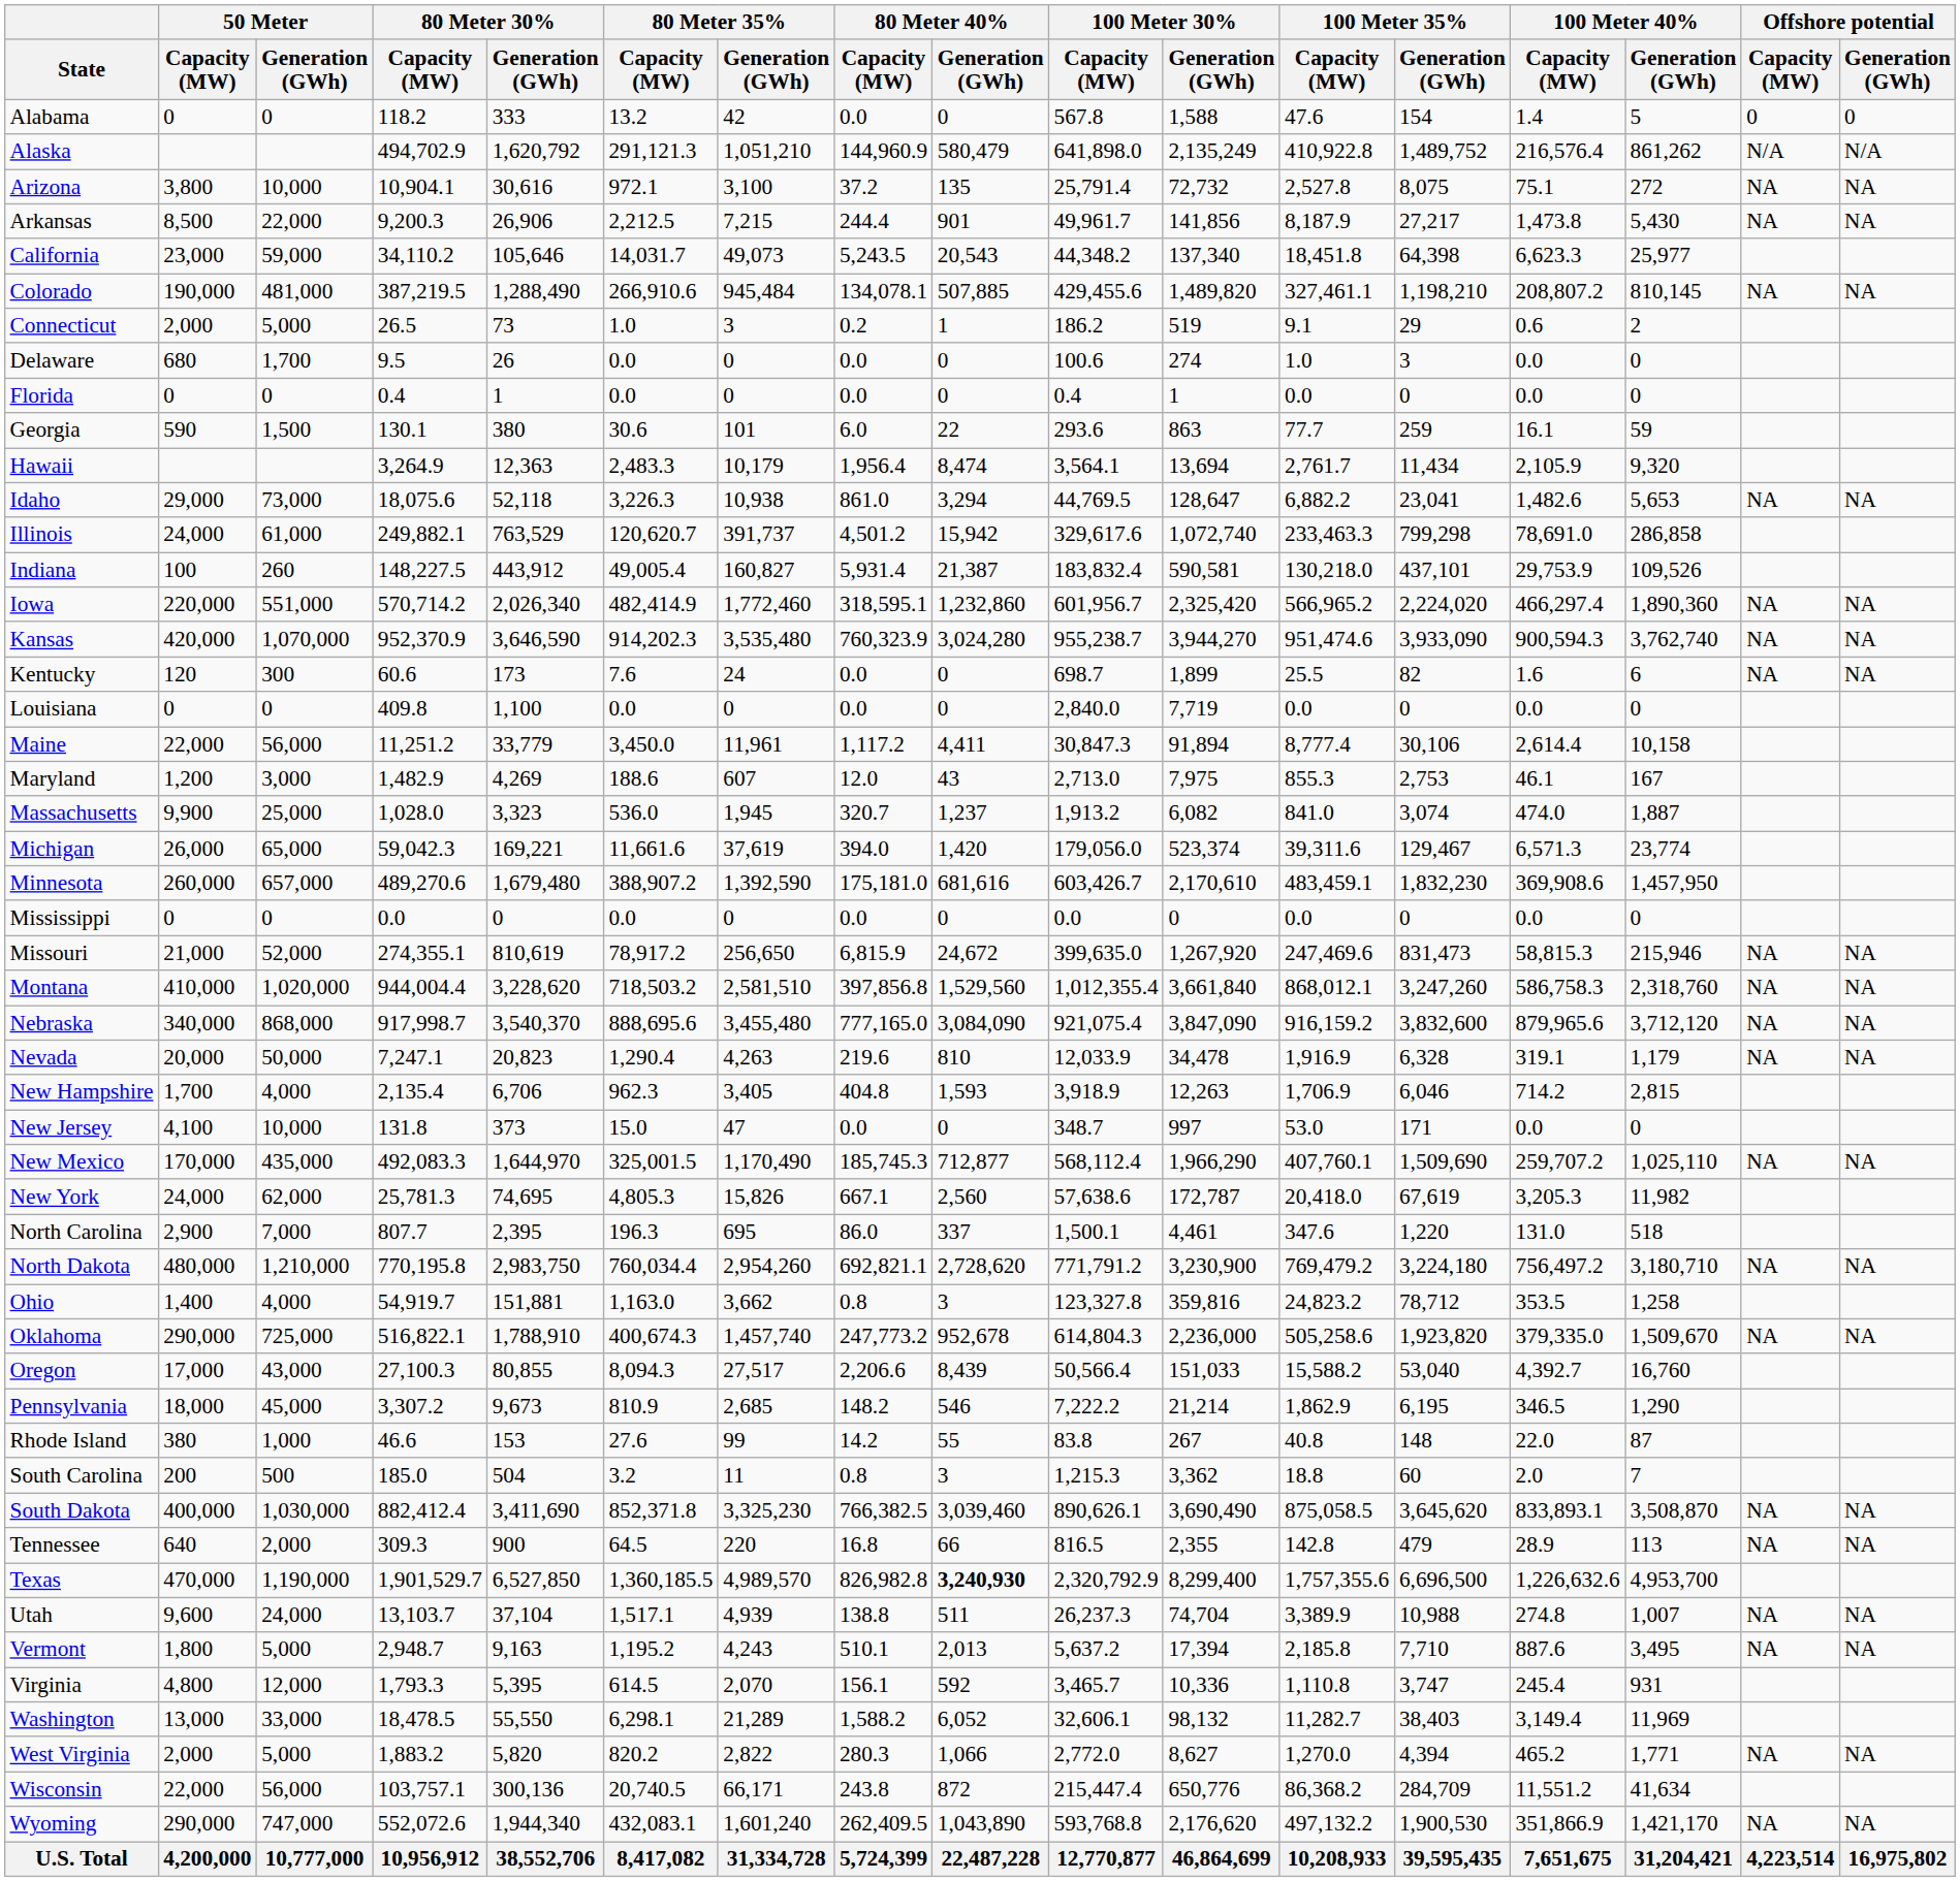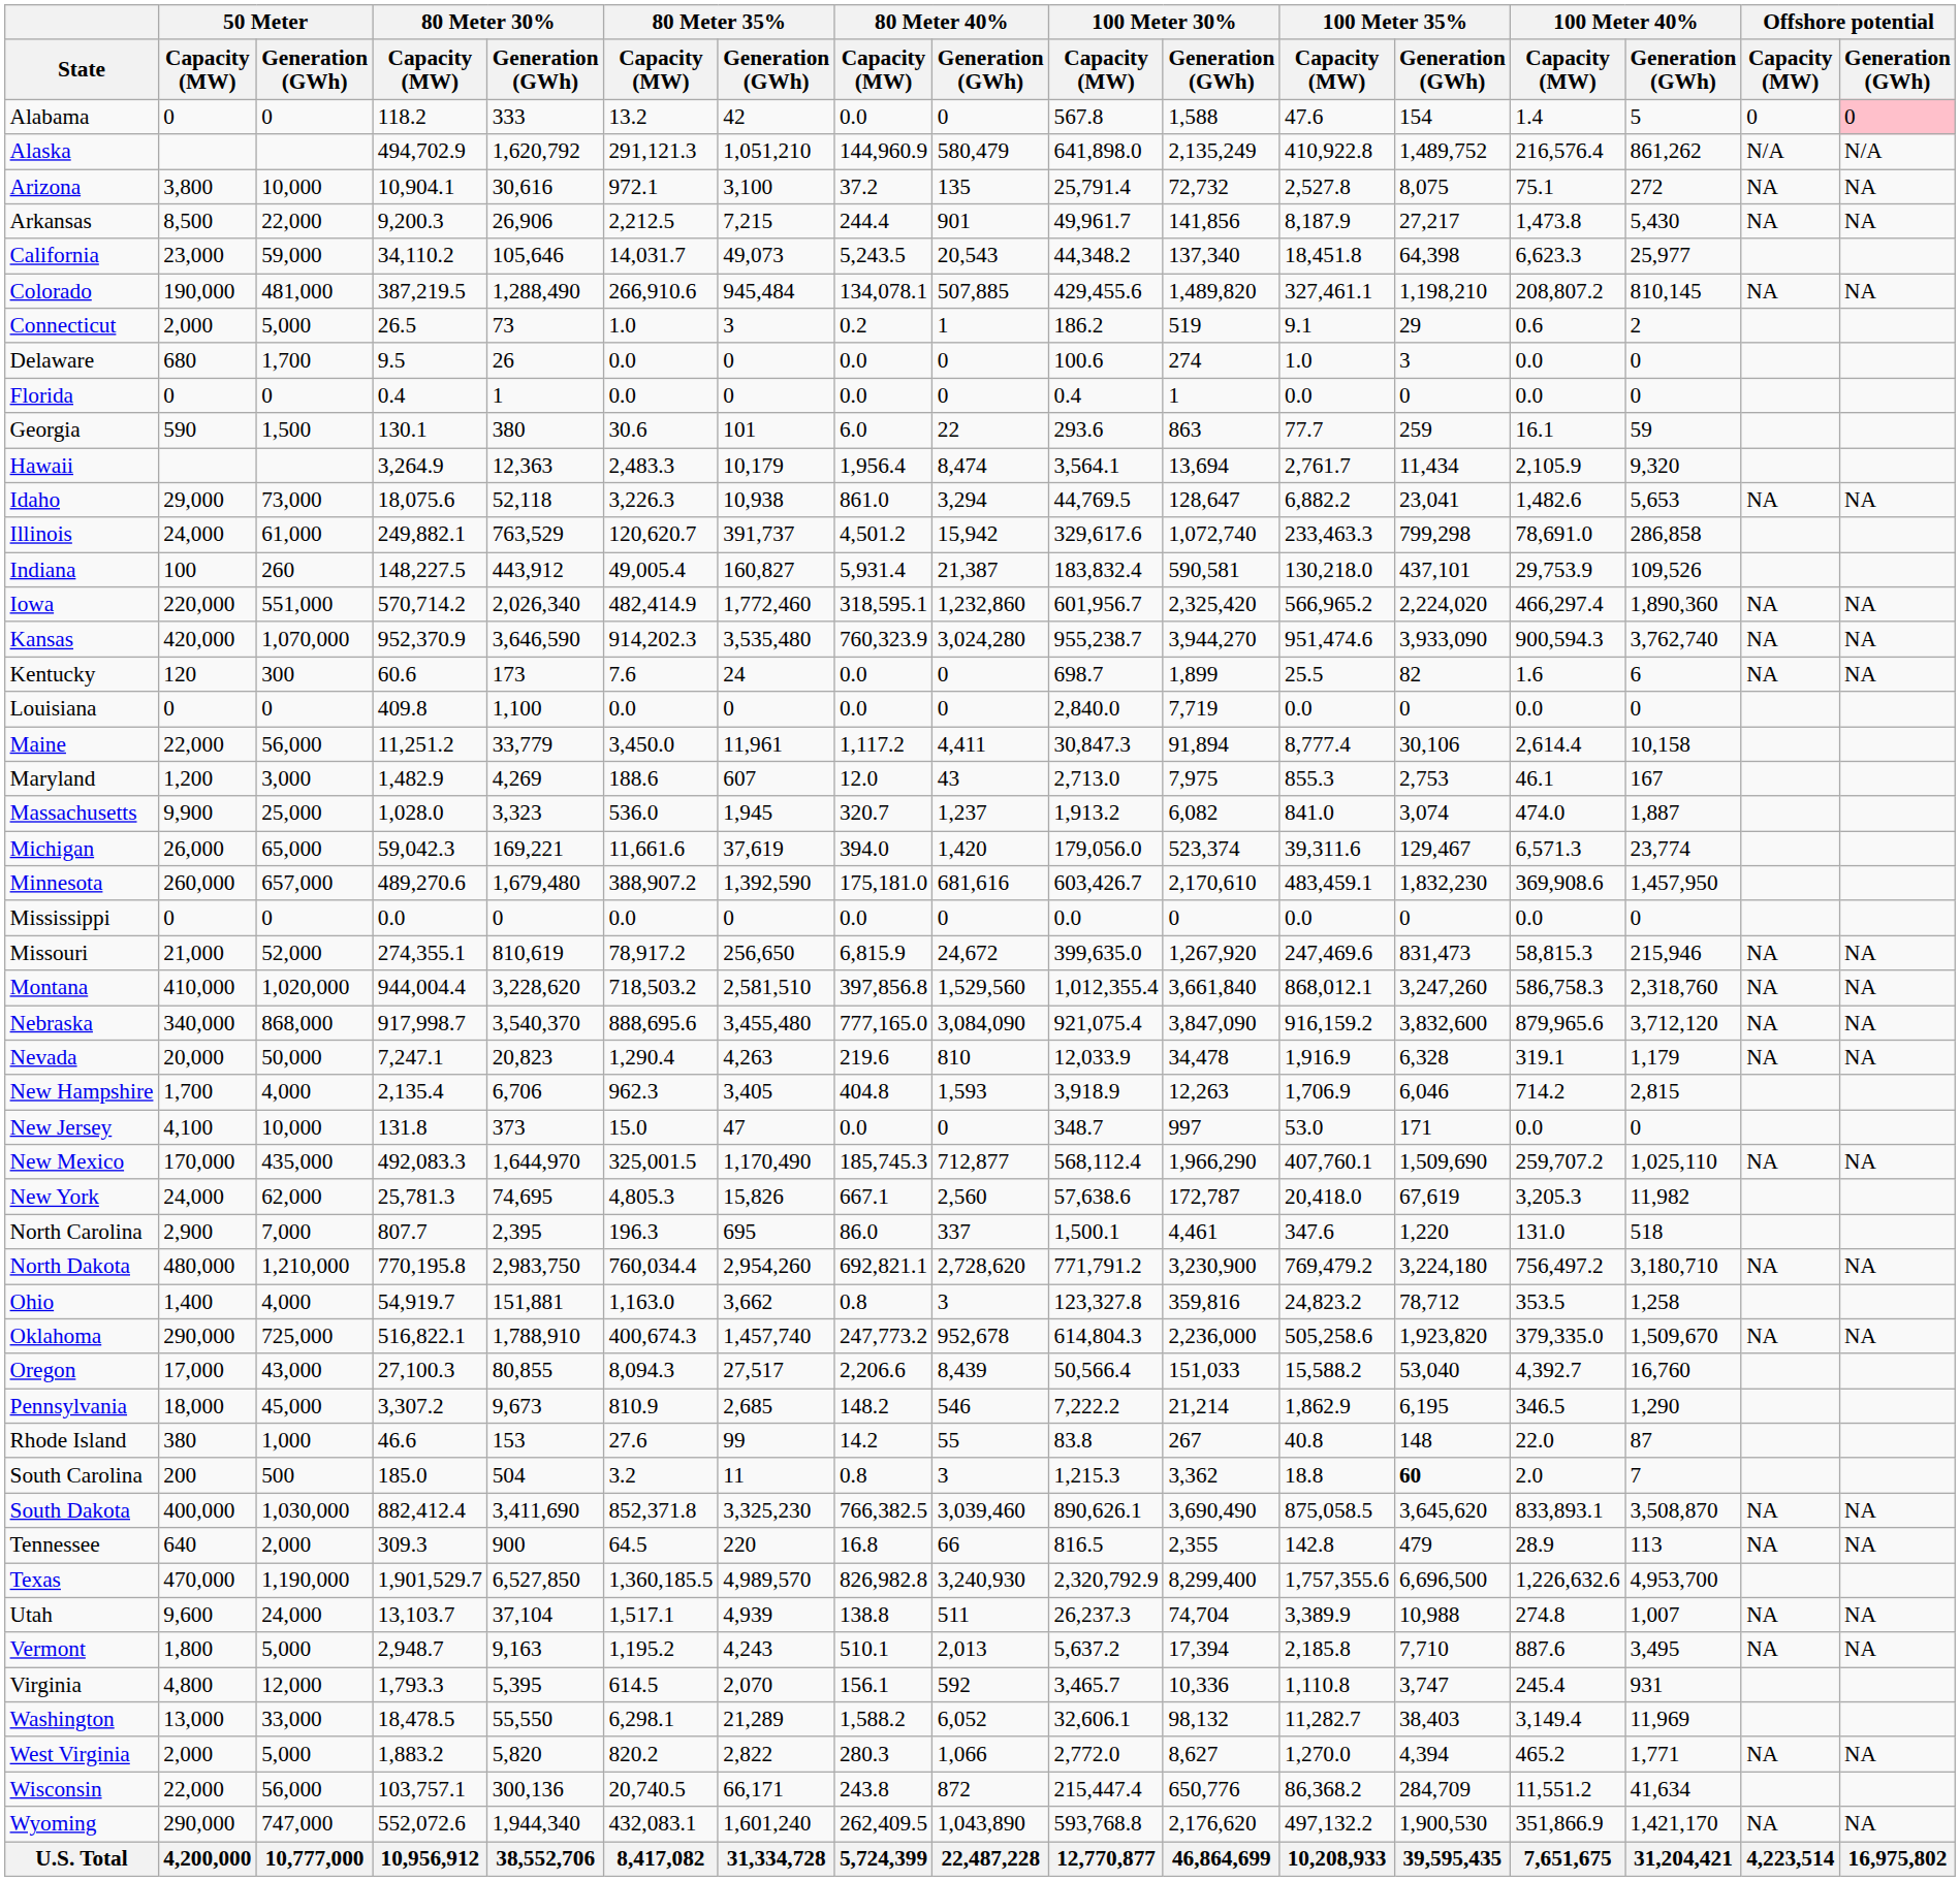Alabama | Offshore potential / Generation (GWh): no background -> pink background
South Carolina | 100 Meter 35% / Generation (GWh): normal -> bold
Texas | 80 Meter 40% / Generation (GWh): bold -> normal
